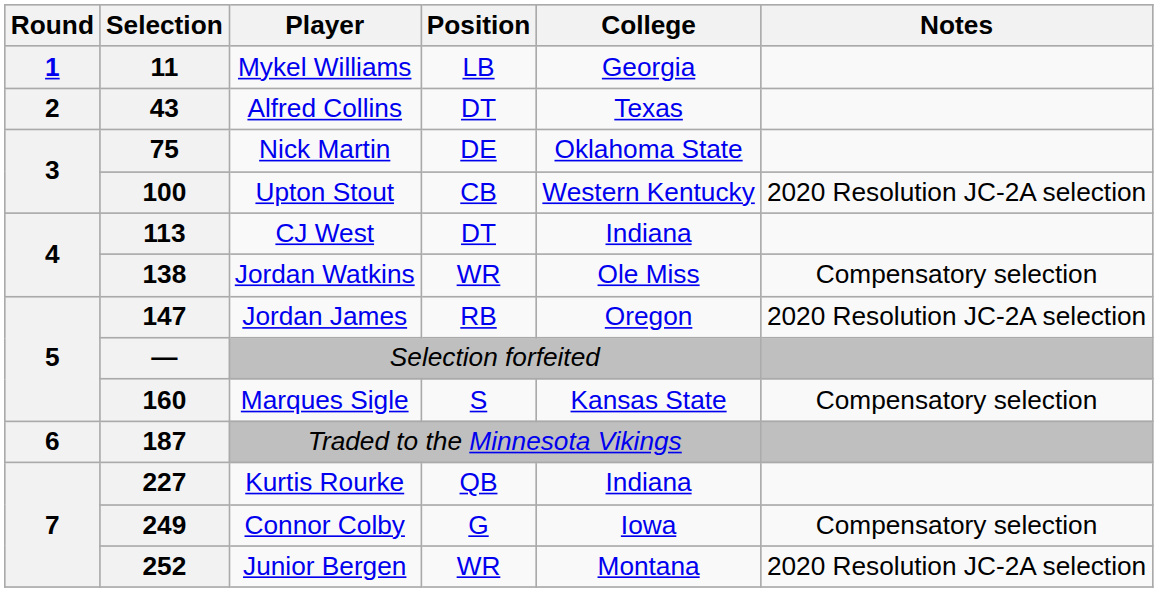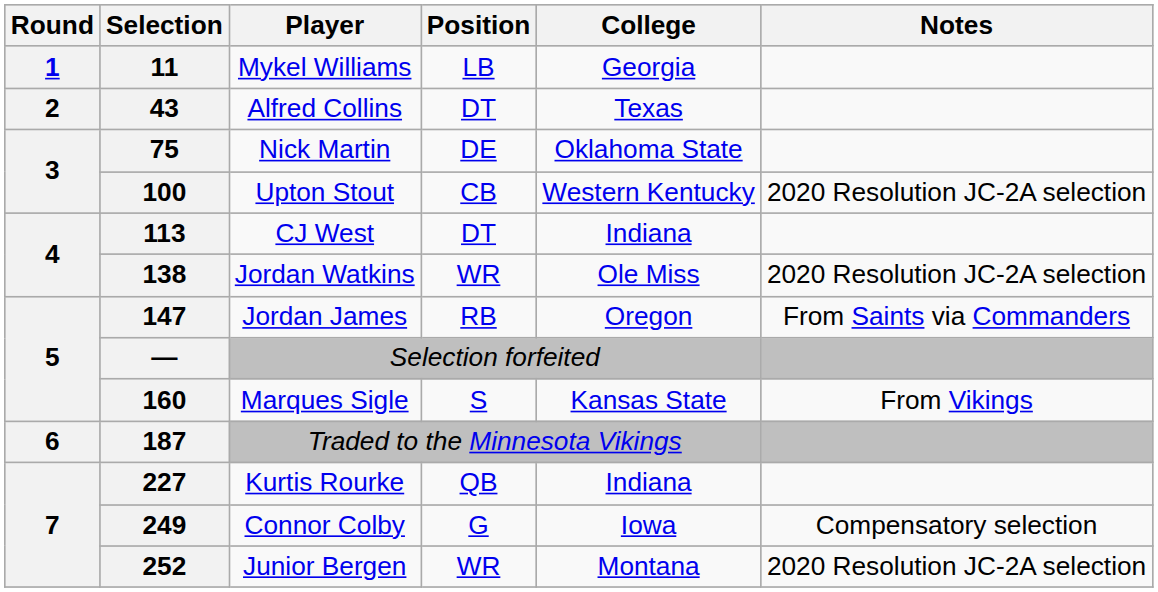138 | Notes: Compensatory selection -> 2020 Resolution JC-2A selection
147 | Notes: 2020 Resolution JC-2A selection -> From Saints via Commanders
160 | Notes: Compensatory selection -> From Vikings
